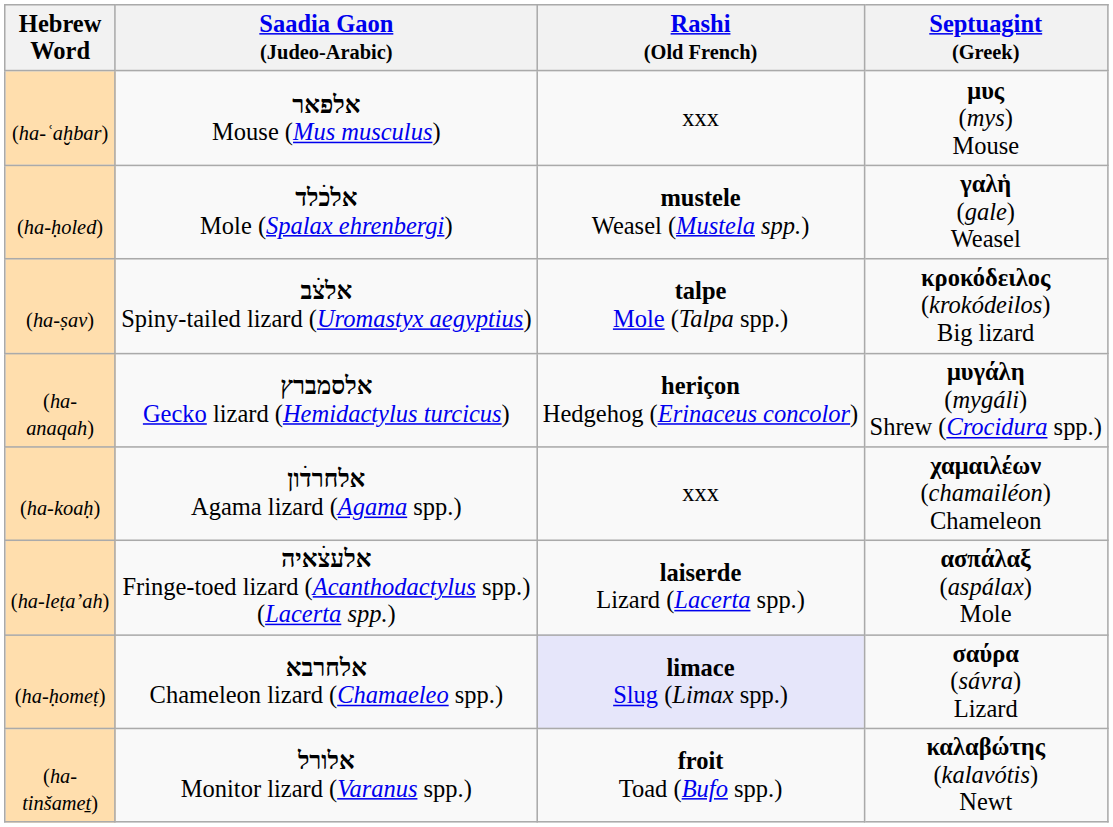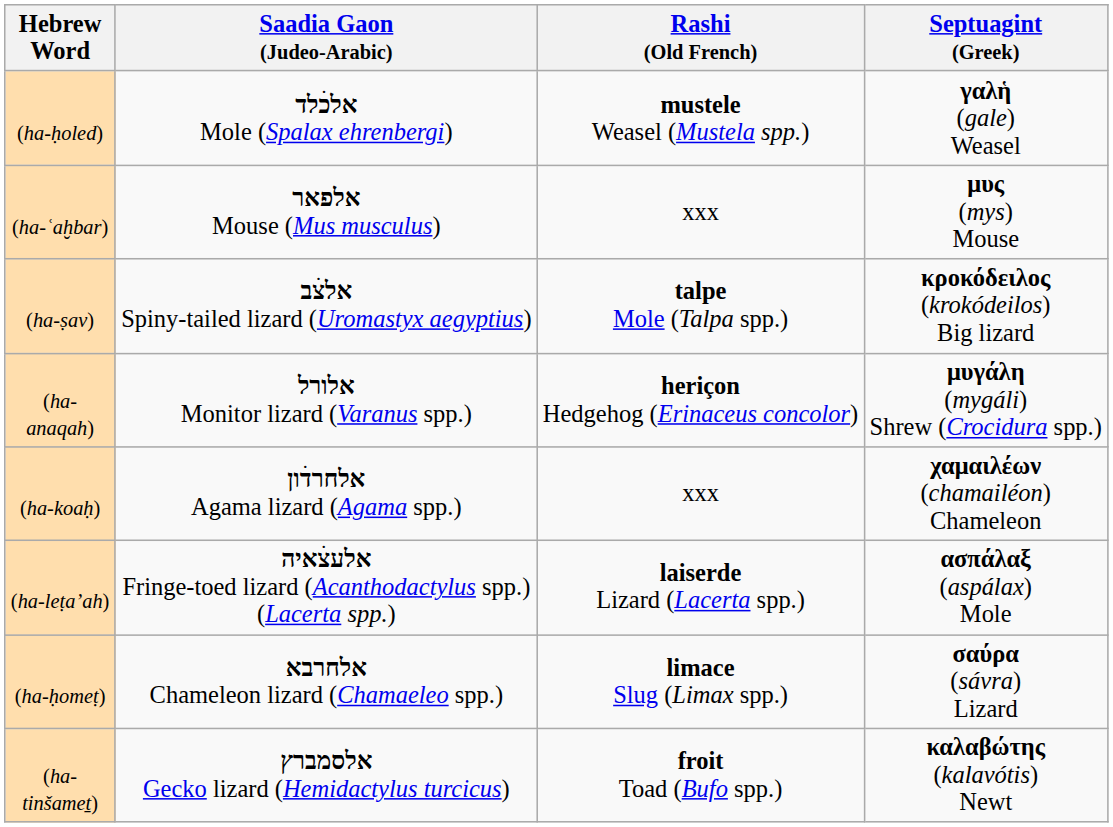rows swapped: (ha-ḥoled) <-> (ha-ʿaḫbar)
(ha-anaqah) | Saadia Gaon (Judeo-Arabic): אלסמברץ Gecko lizard (Hemidactylus turcicus) -> אלורל Monitor lizard (Varanus spp.)
(ha-ḥomeṭ) | Rashi (Old French): lavender background -> no background
(ha-tinšameṯ) | Saadia Gaon (Judeo-Arabic): אלורל Monitor lizard (Varanus spp.) -> אלסמברץ Gecko lizard (Hemidactylus turcicus)
